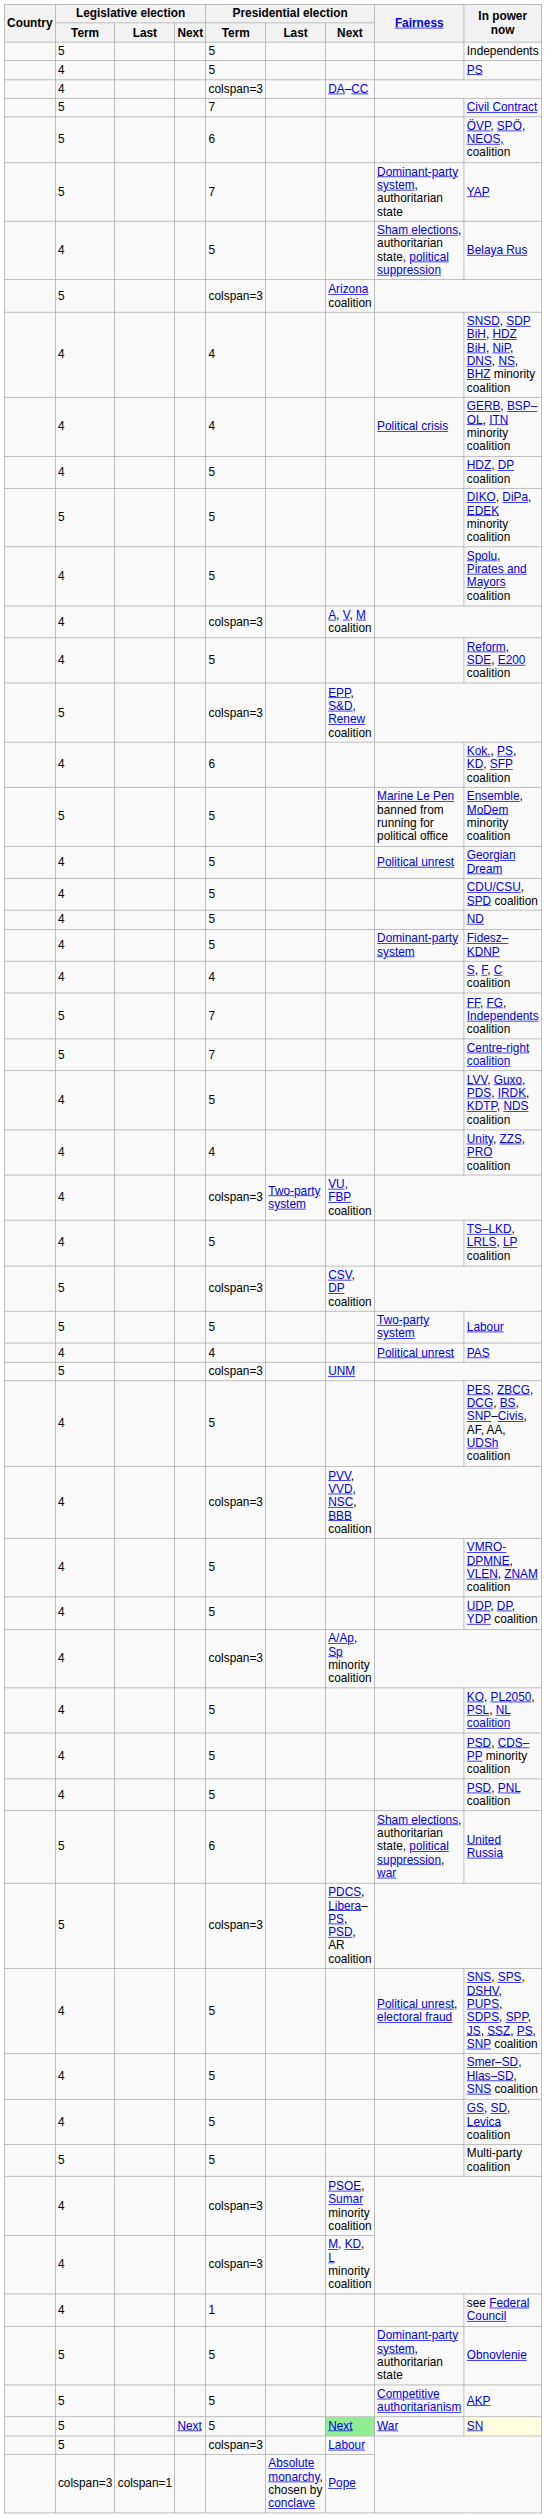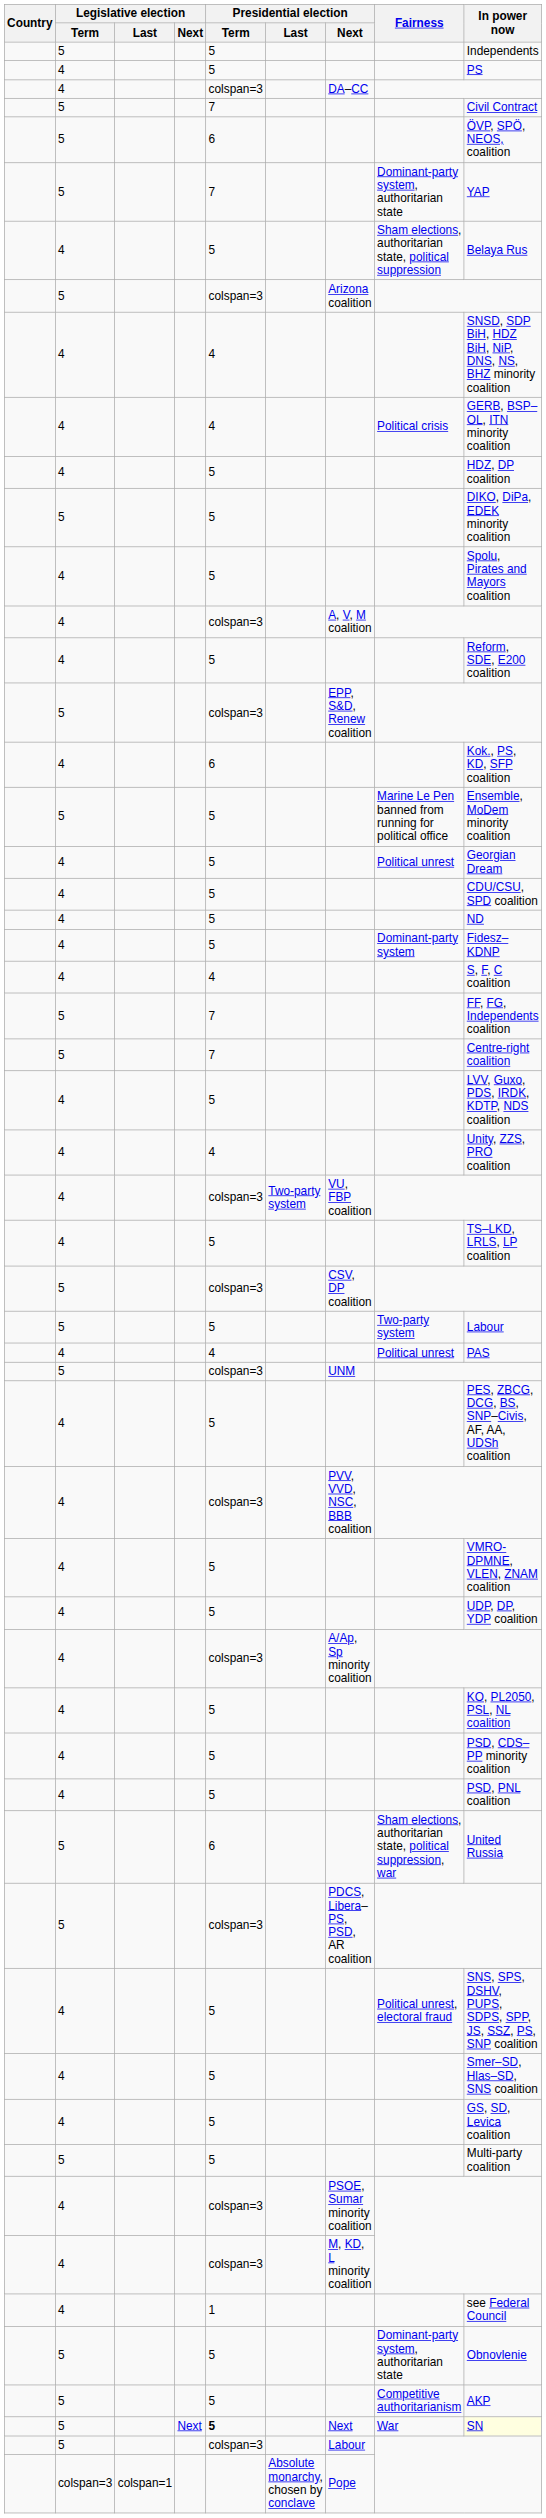5 / Next | Presidential election / Term: normal -> bold
5 / Next | Presidential election / Next: lightgreen background -> no background
